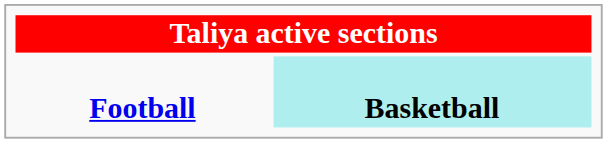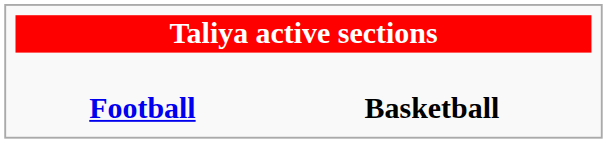Football | column 2: paleturquoise background -> no background
